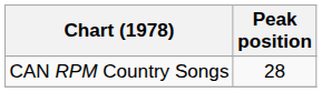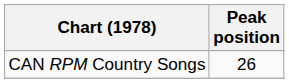CAN RPM Country Songs | Peak position: 28 -> 26
